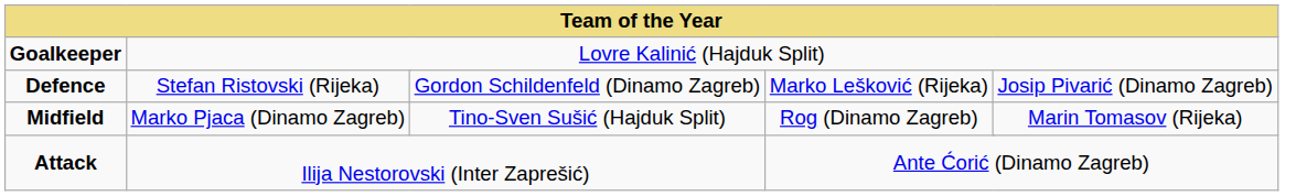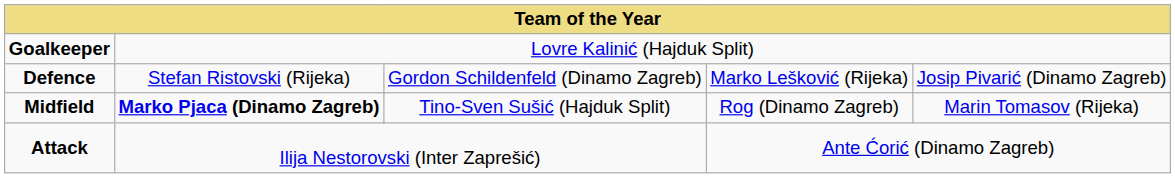Midfield | column 2: normal -> bold
